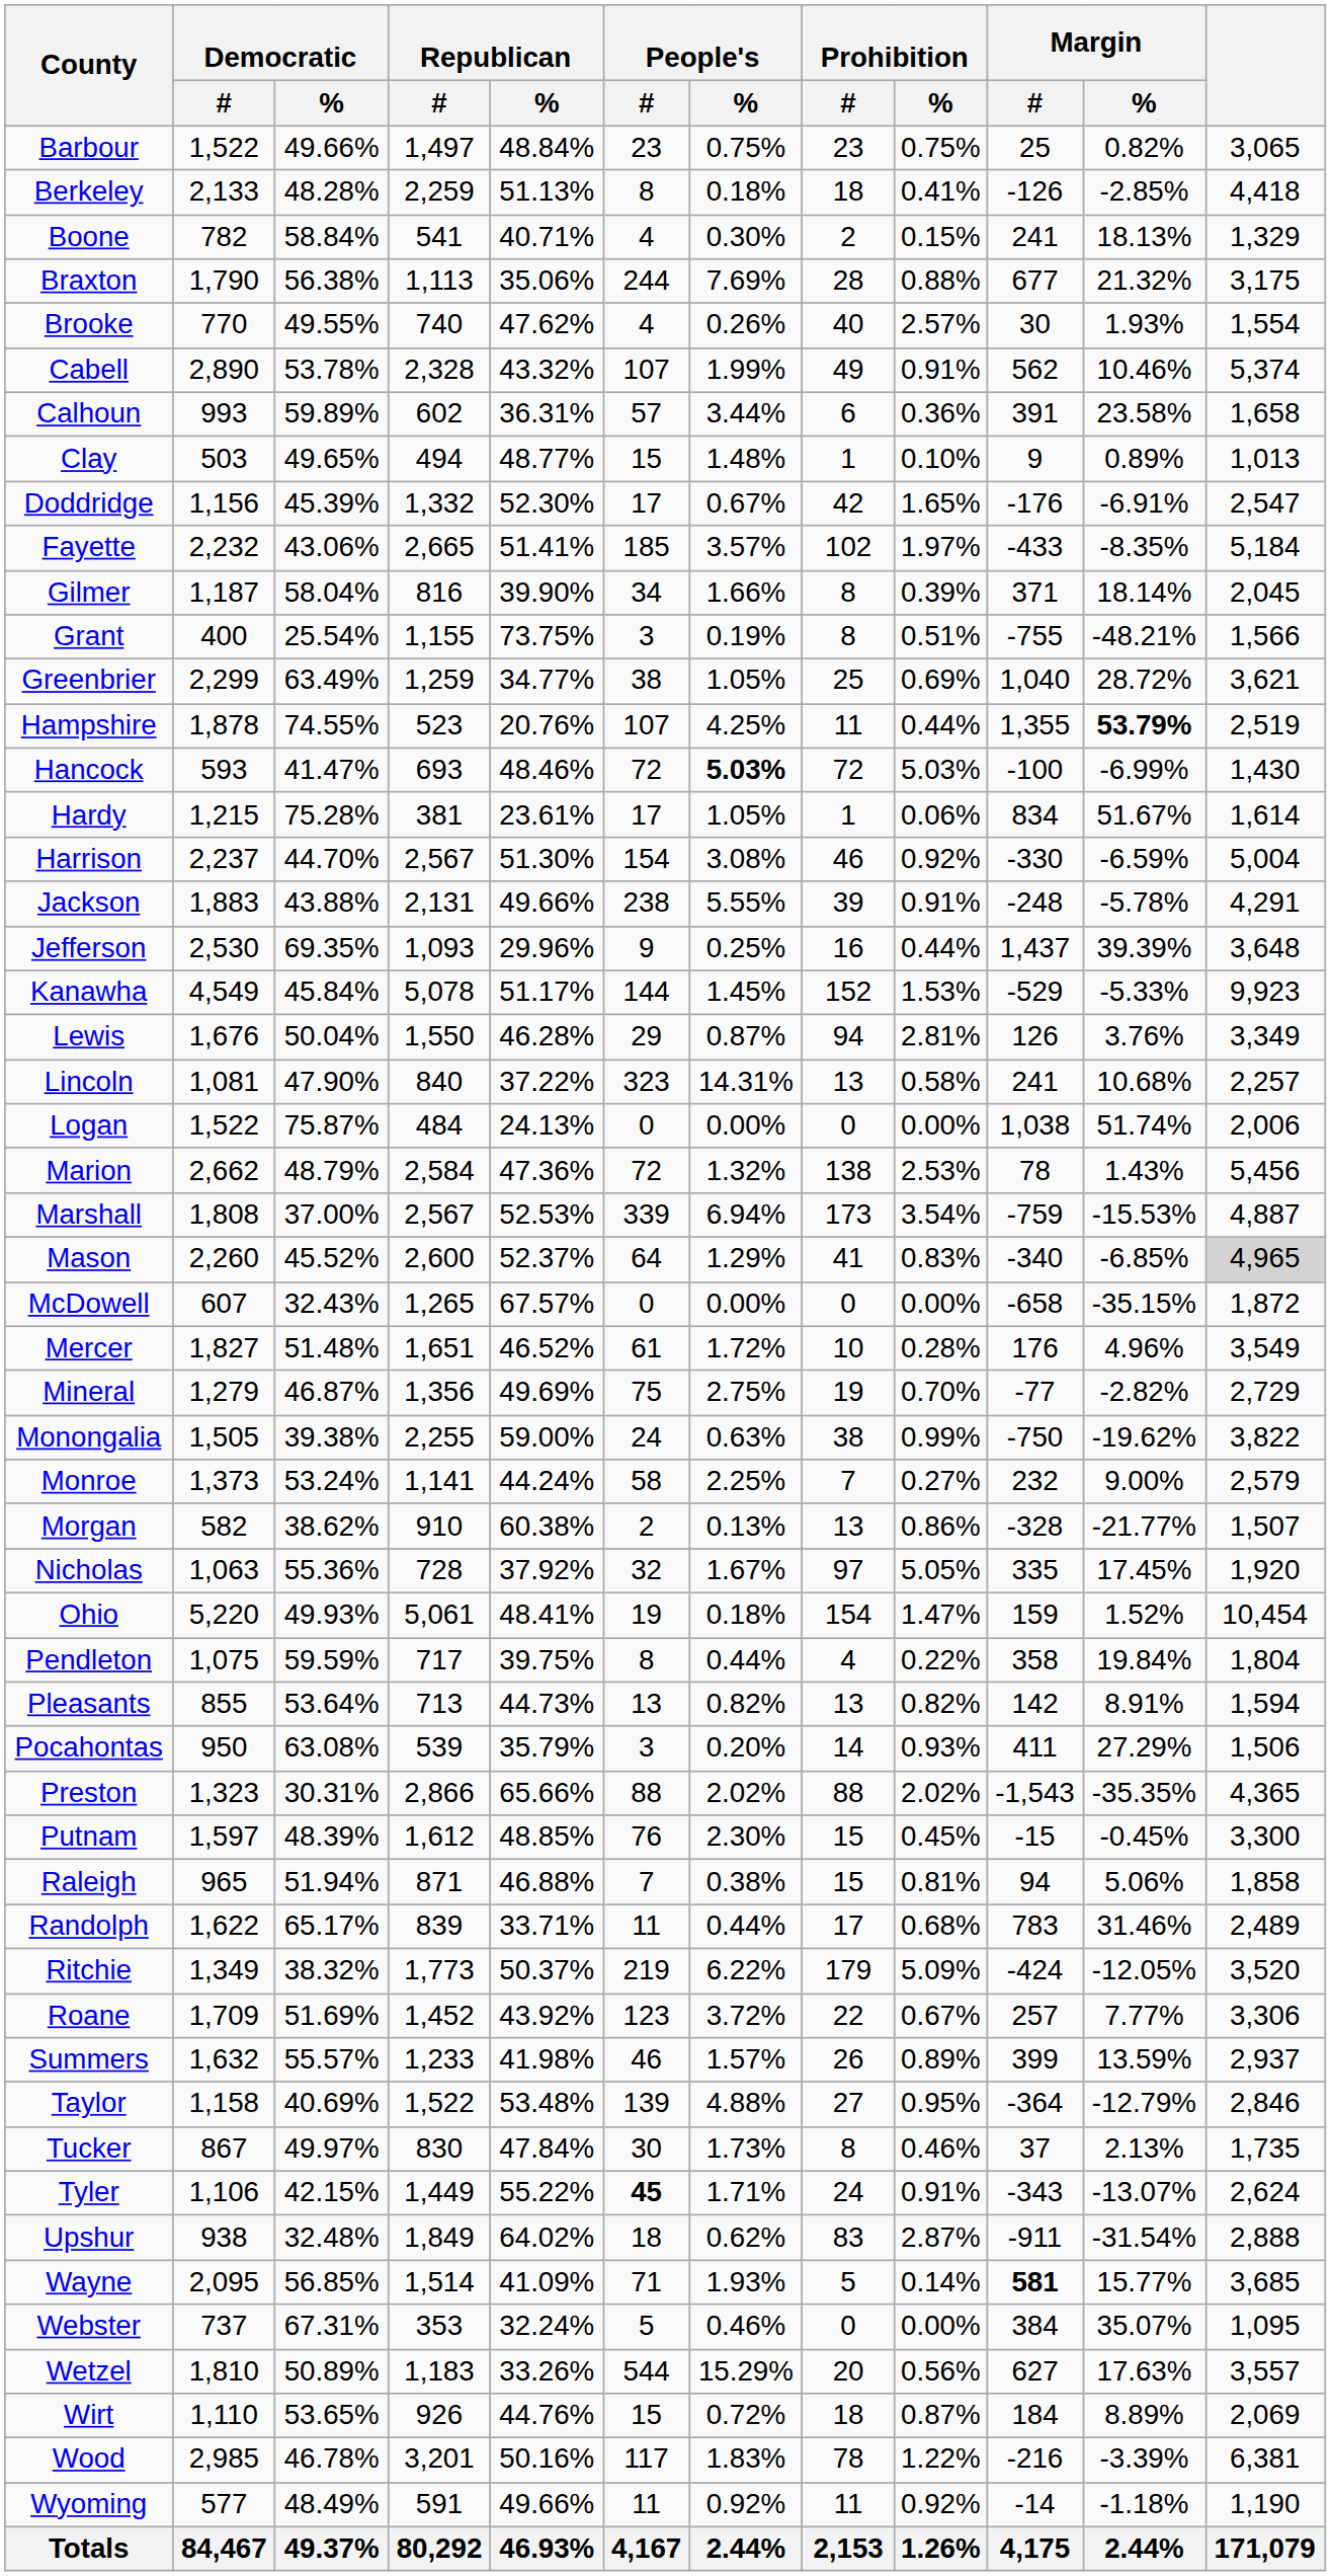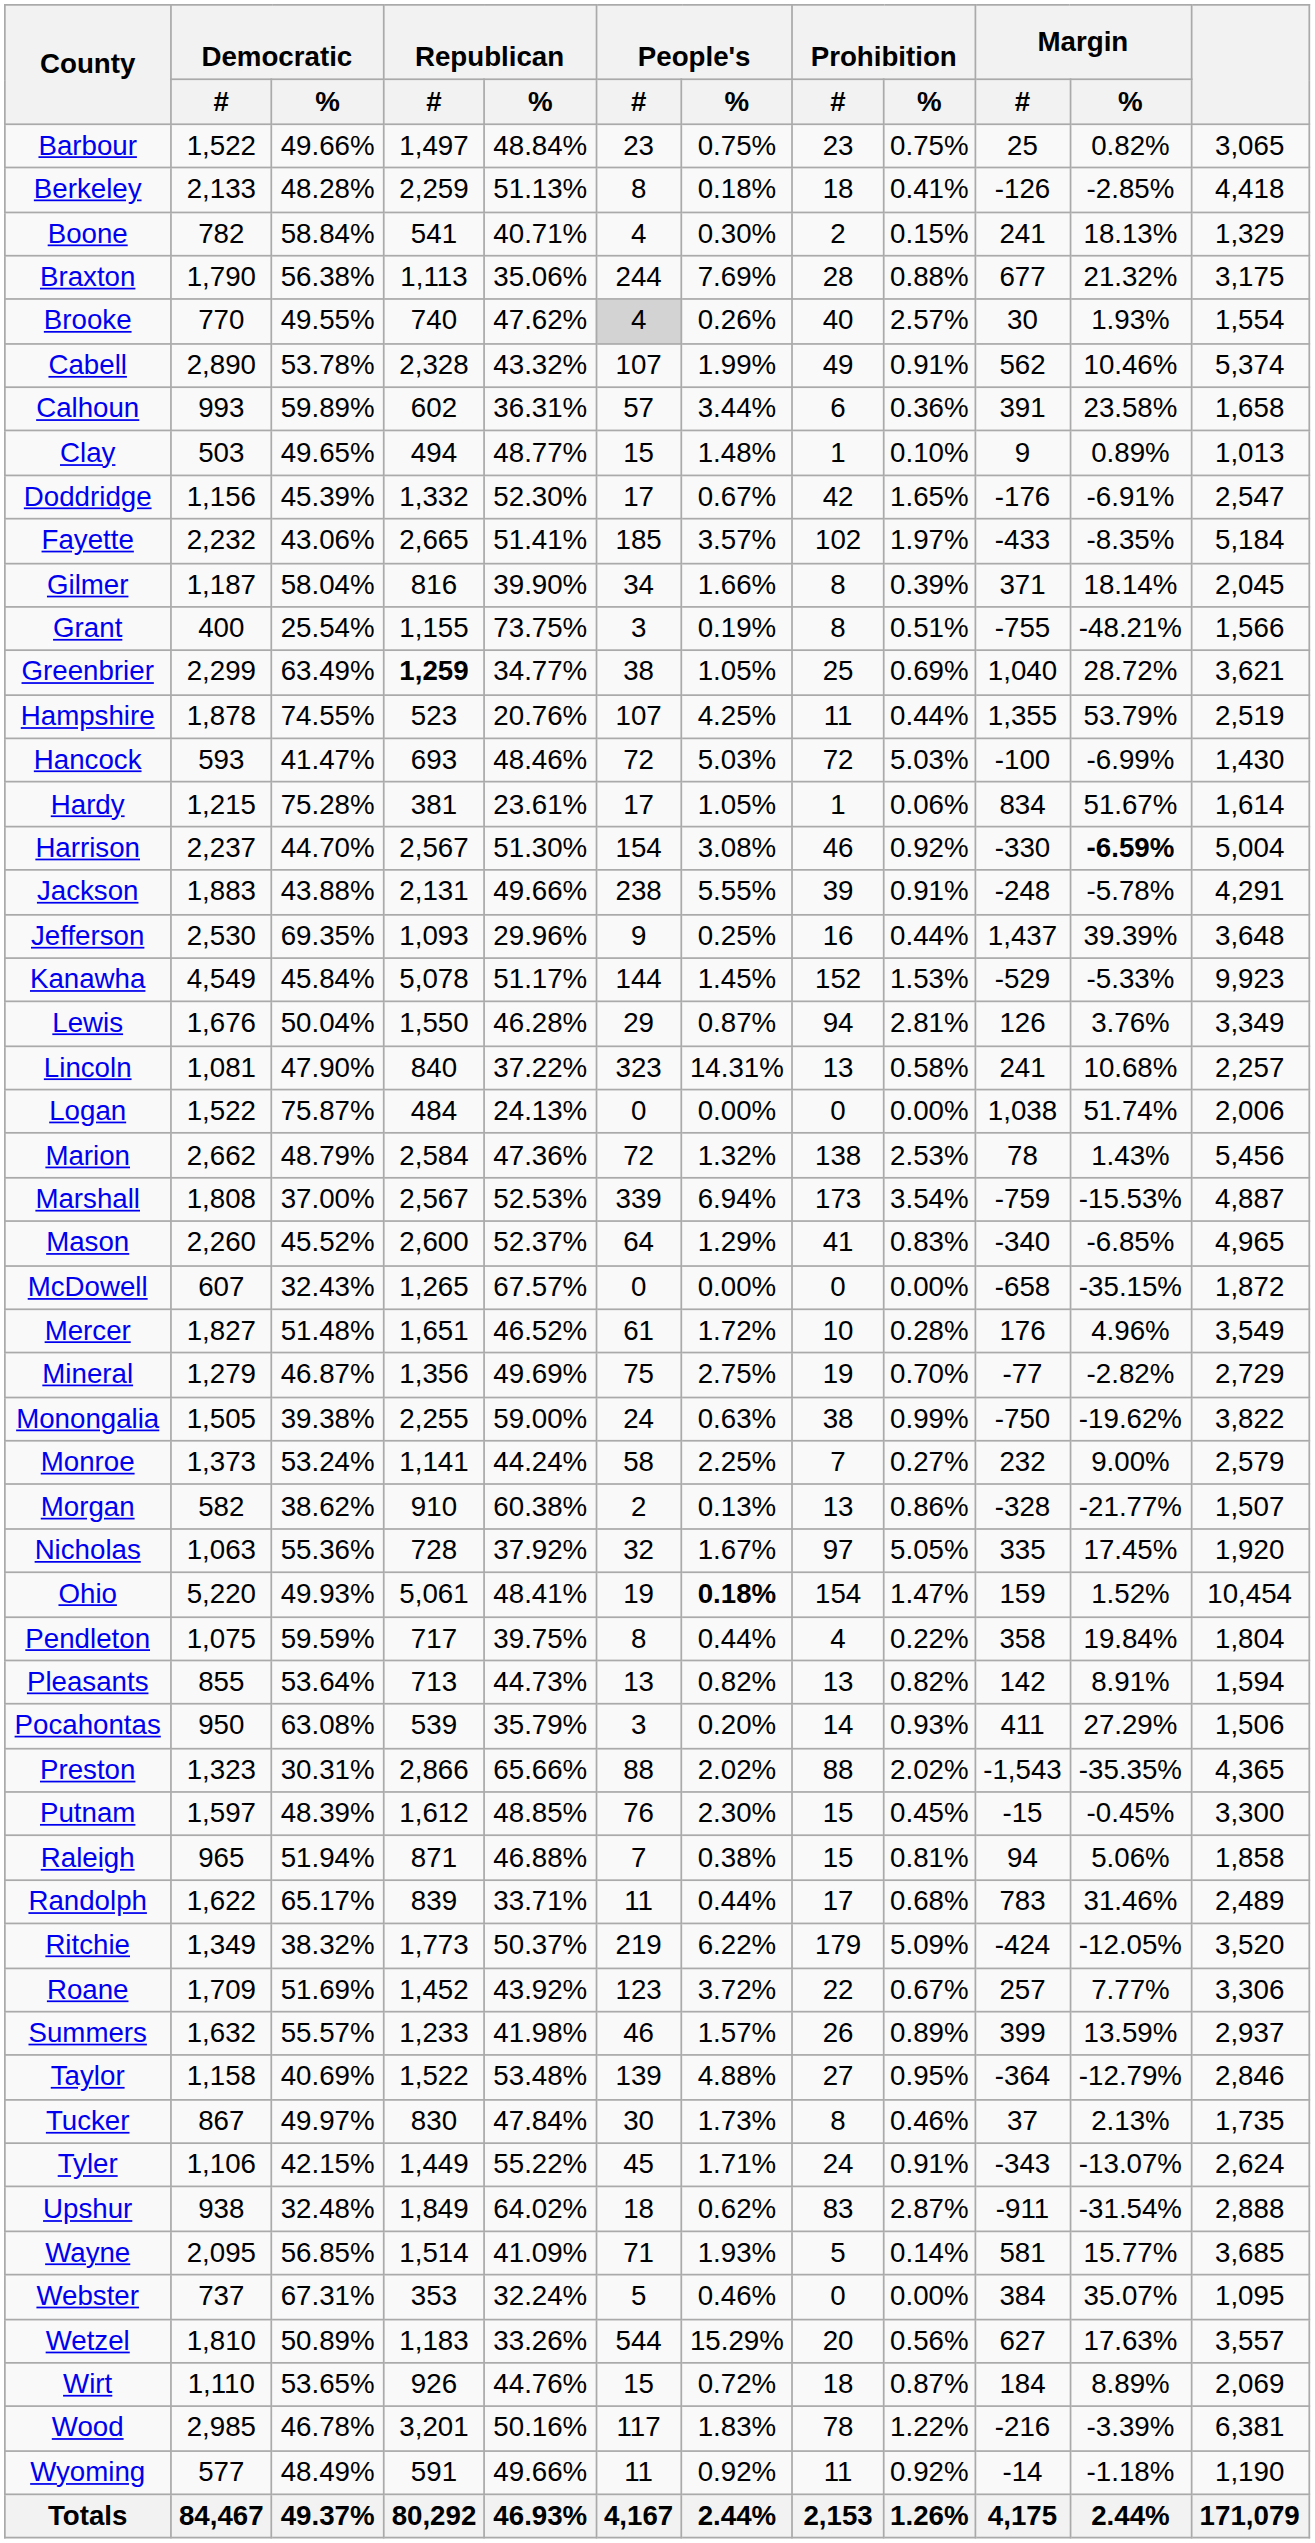Brooke | People's / #: no background -> lightgrey background
Greenbrier | Republican / #: normal -> bold
Hampshire | Margin / %: bold -> normal
Hancock | People's / %: bold -> normal
Harrison | Margin / %: normal -> bold
Mason | column 12: lightgrey background -> no background
Ohio | People's / %: normal -> bold
Tyler | People's / #: bold -> normal
Wayne | Margin / #: bold -> normal
